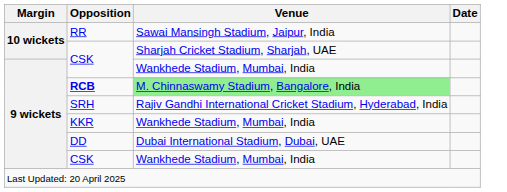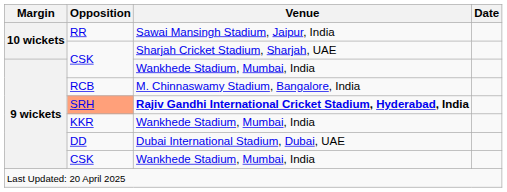RCB | Opposition: bold -> normal
RCB | Venue: lightgreen background -> no background
SRH | Opposition: no background -> lightsalmon background
SRH | Venue: normal -> bold
